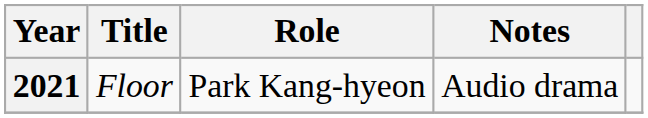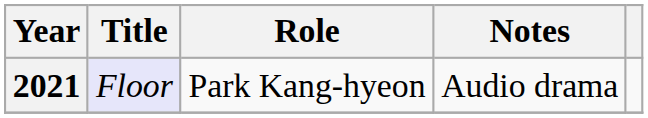2021 | Title: no background -> lavender background
